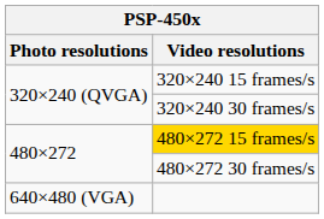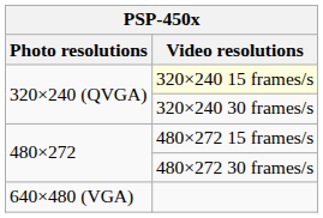320×240 15 frames/s | Video resolutions: no background -> lightyellow background
480×272 15 frames/s | Video resolutions: gold background -> no background
